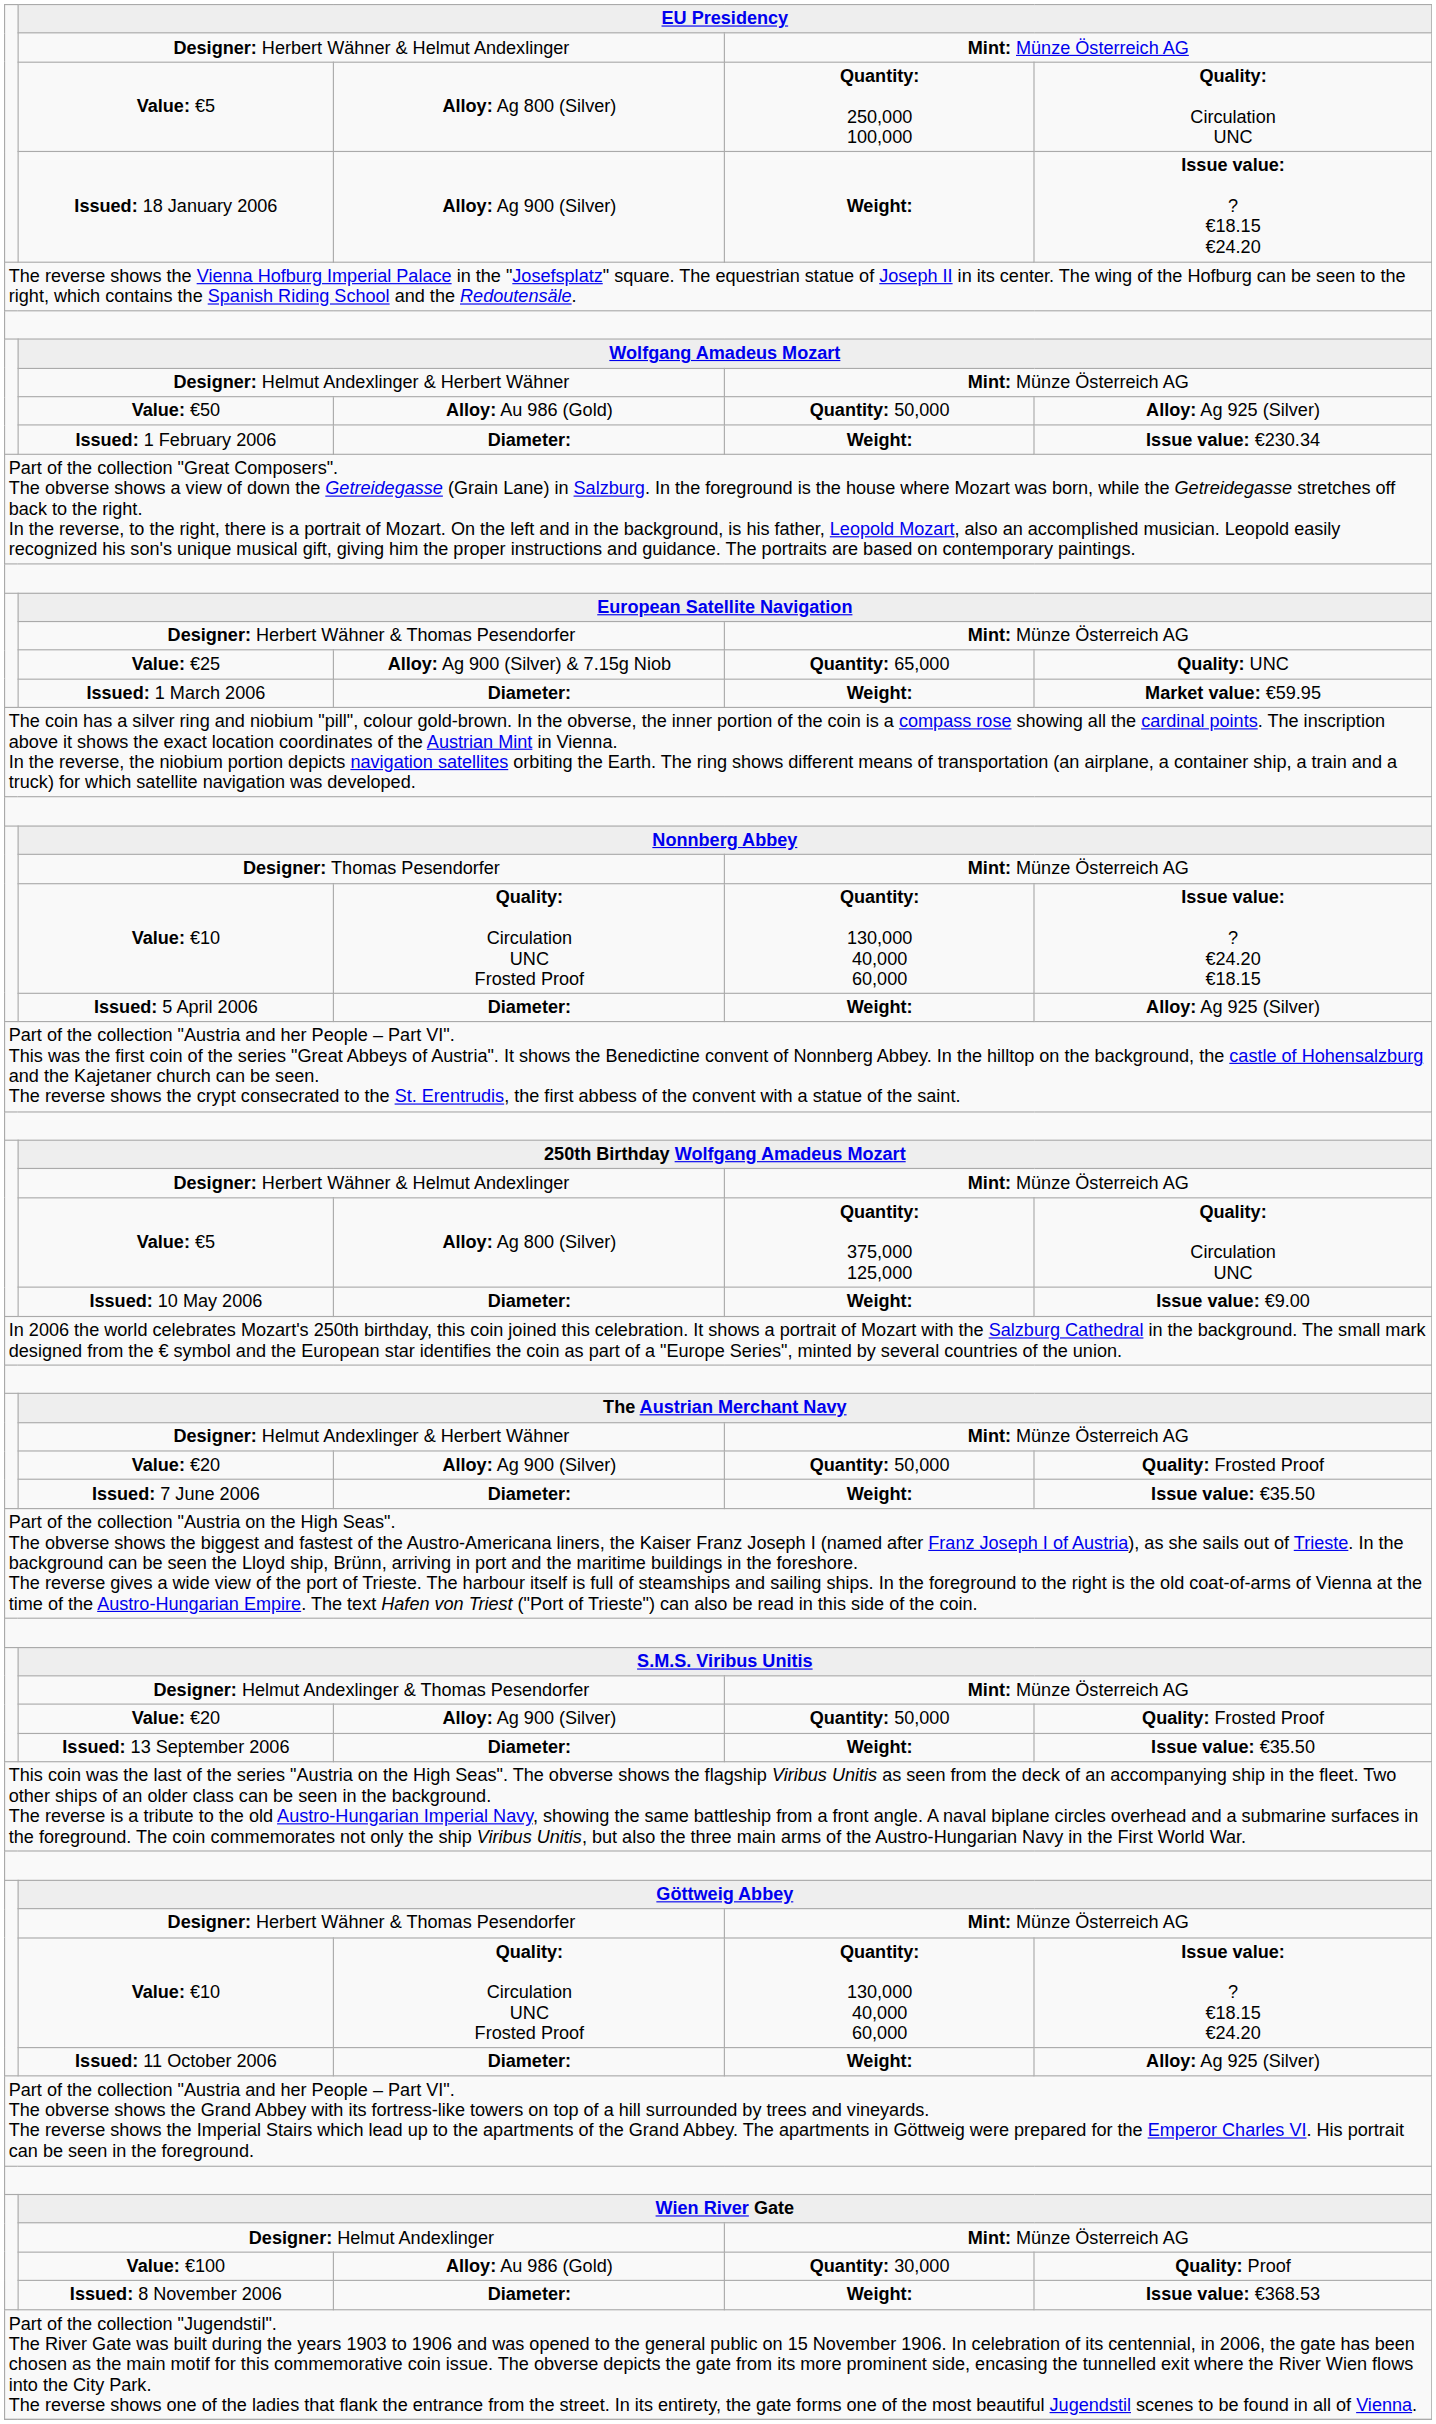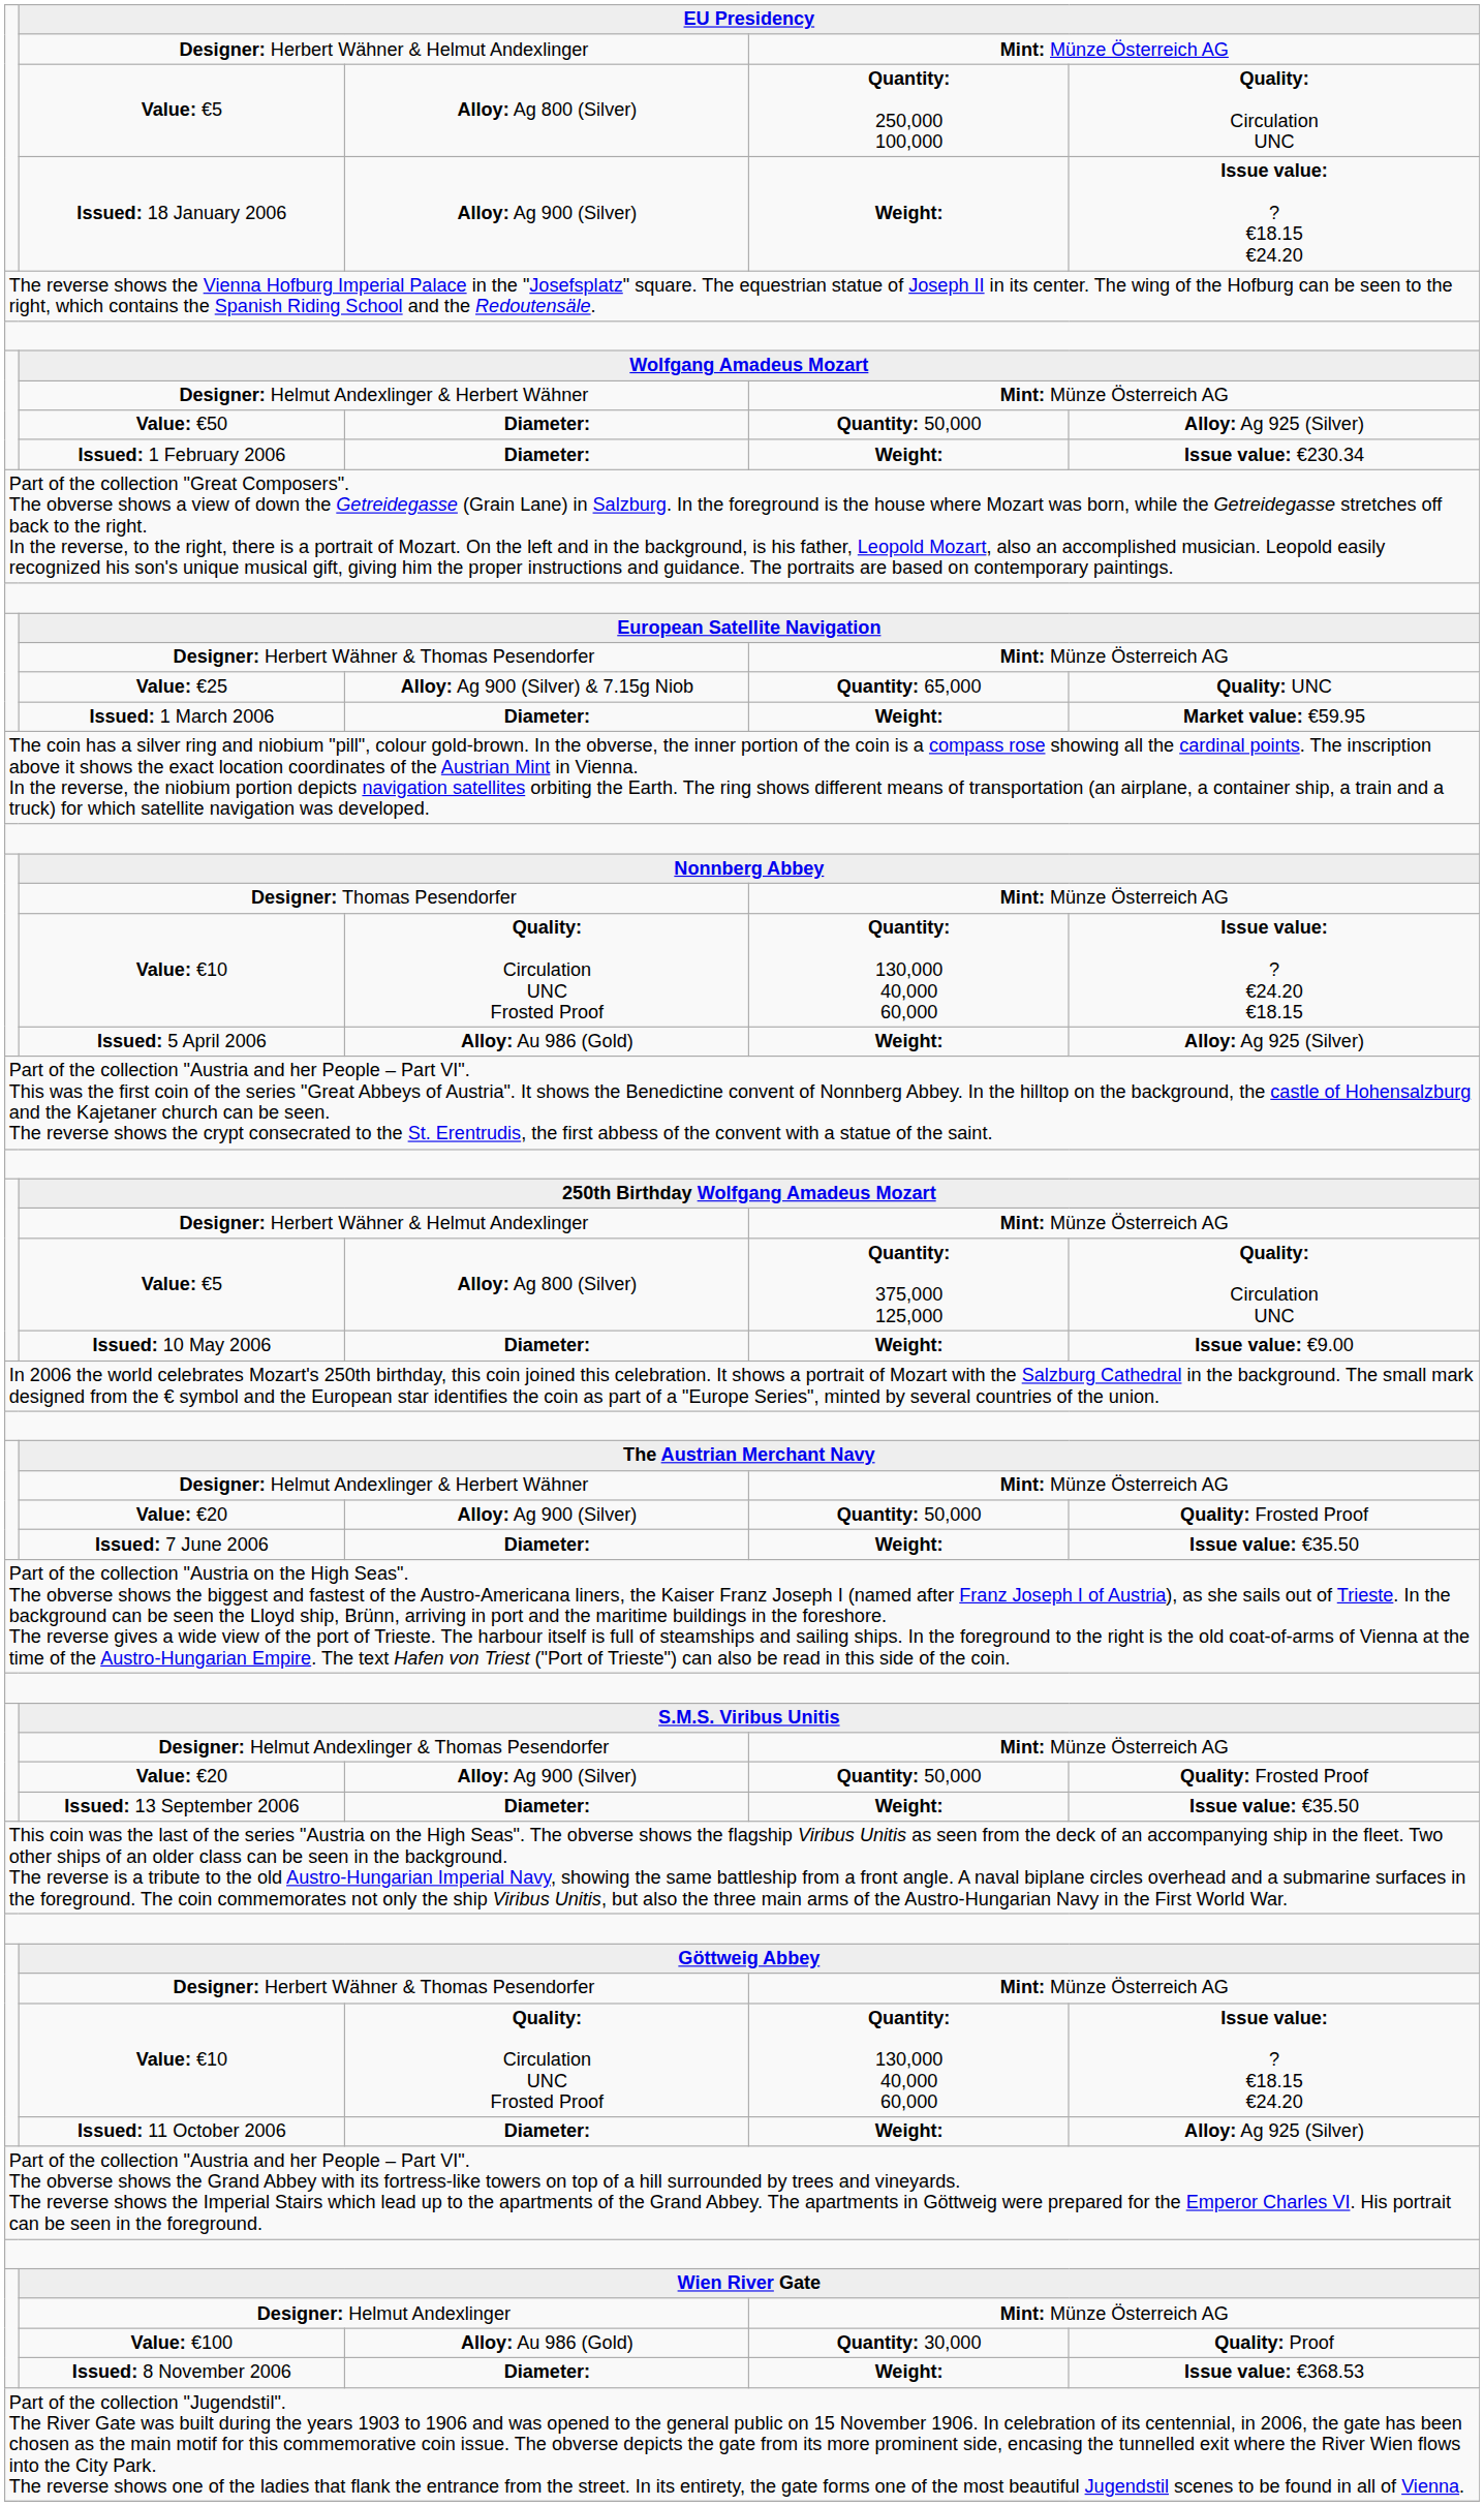Value: €50 | column 3: Alloy: Au 986 (Gold) -> Diameter:
Issued: 5 April 2006 | column 3: Diameter: -> Alloy: Au 986 (Gold)
